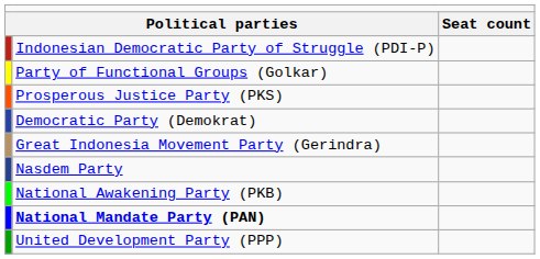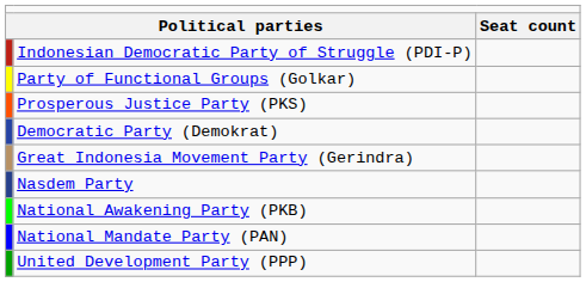National Mandate Party (PAN) | column 2: bold -> normal
